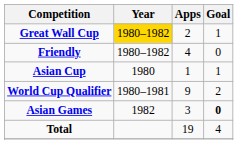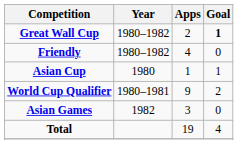Great Wall Cup | Year: gold background -> no background
Great Wall Cup | Goal: normal -> bold
Asian Games | Goal: bold -> normal
